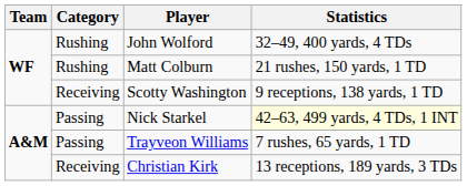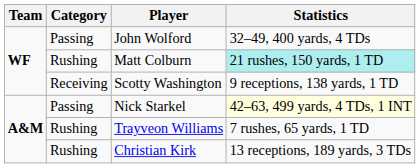John Wolford | Category: Rushing -> Passing
Matt Colburn | Statistics: no background -> paleturquoise background
Trayveon Williams | Category: Passing -> Rushing
Christian Kirk | Category: Receiving -> Rushing
